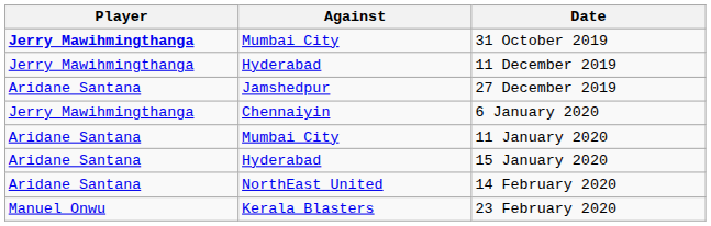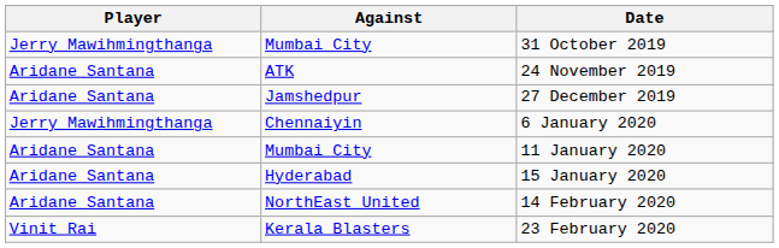31 October 2019 | Player: bold -> normal
+ row: Aridane Santana | ATK | 24 November 2019
- row: Jerry Mawihmingthanga | Hyderabad | 11 December 2019
23 February 2020 | Player: Manuel Onwu -> Vinit Rai
